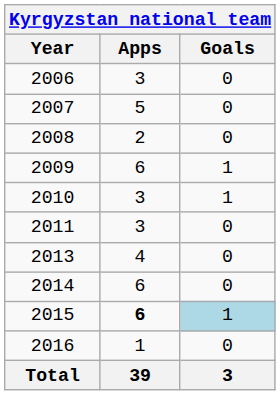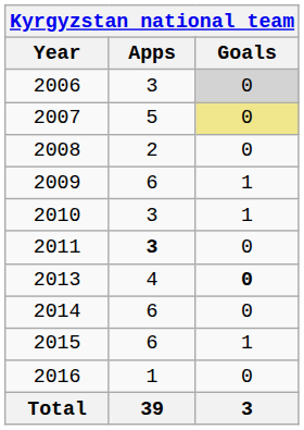2006 | Goals: no background -> lightgrey background
2007 | Goals: no background -> khaki background
2011 | Apps: normal -> bold
2013 | Goals: normal -> bold
2015 | Apps: bold -> normal
2015 | Goals: lightblue background -> no background
